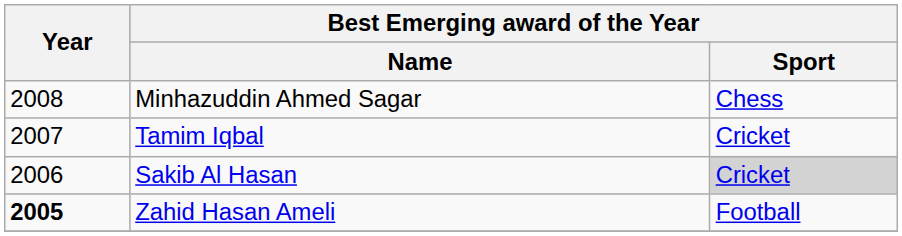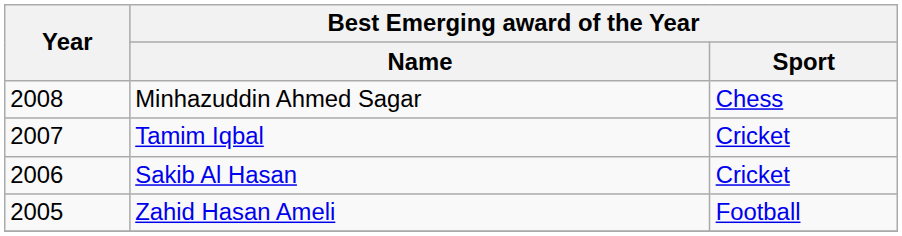Sakib Al Hasan | Best Emerging award of the Year / Sport: lightgrey background -> no background
Zahid Hasan Ameli | Year: bold -> normal
